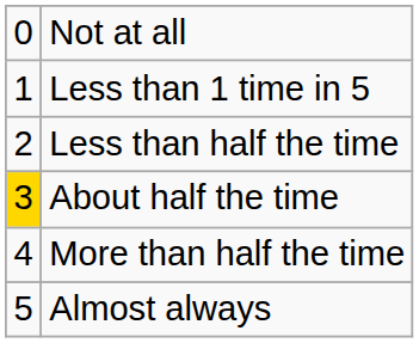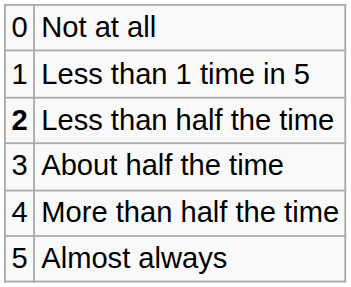Less than half the time | column 1: normal -> bold
About half the time | column 1: gold background -> no background
